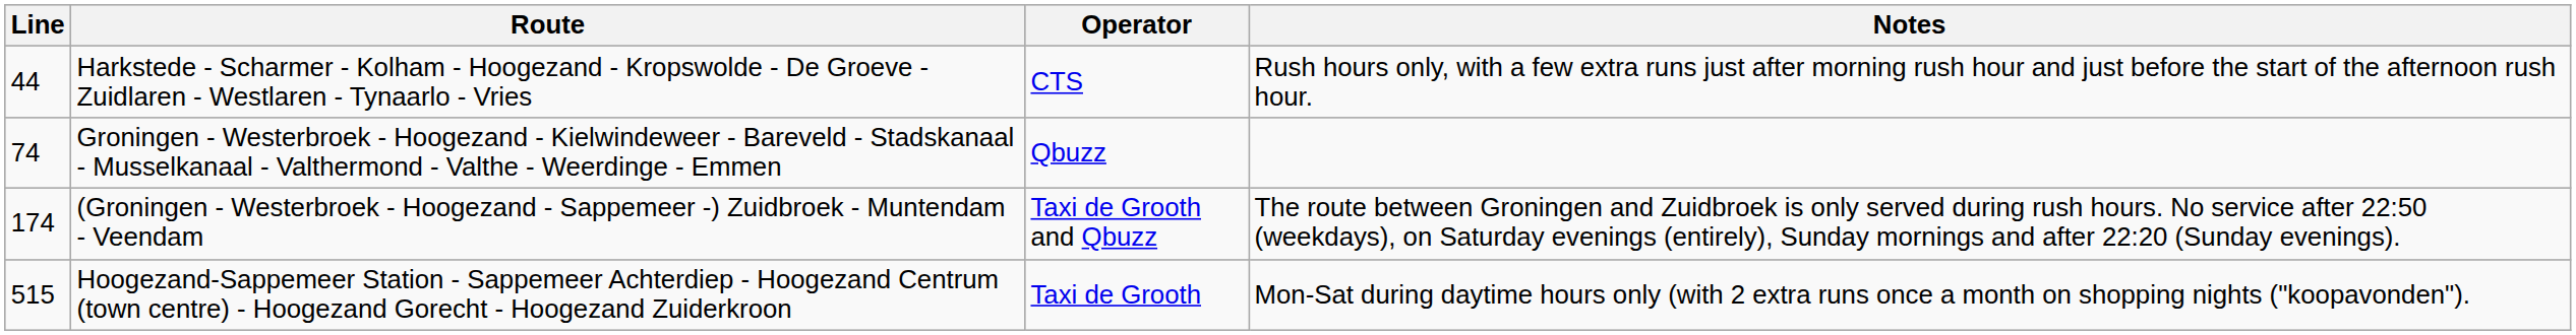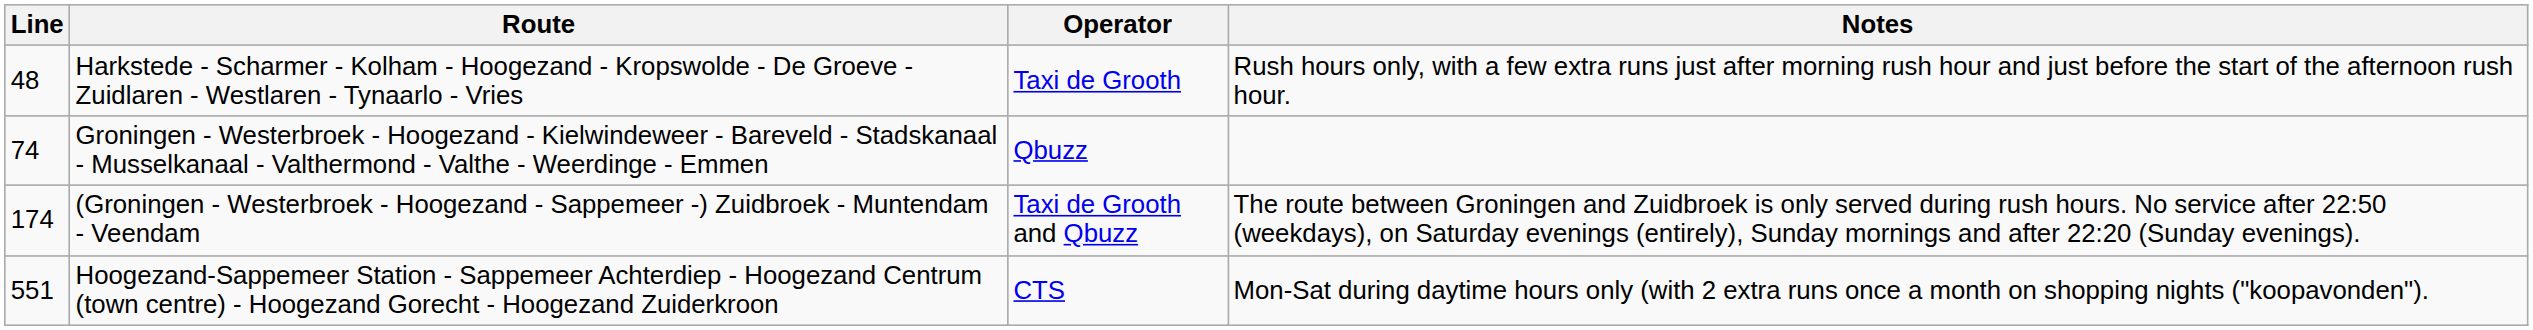row 2 | Line: 44 -> 48
row 2 | Operator: CTS -> Taxi de Grooth
row 5 | Line: 515 -> 551
row 5 | Operator: Taxi de Grooth -> CTS
